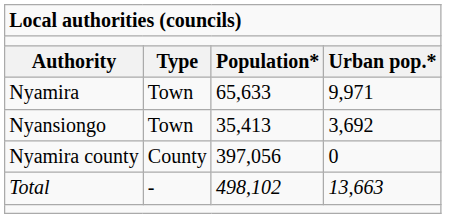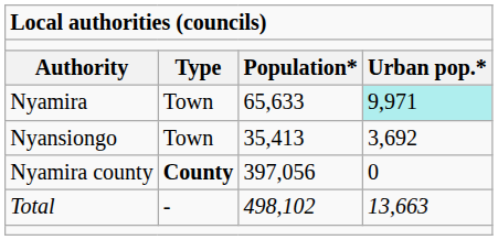Nyamira | column 4: no background -> paleturquoise background
Nyamira county | column 2: normal -> bold
